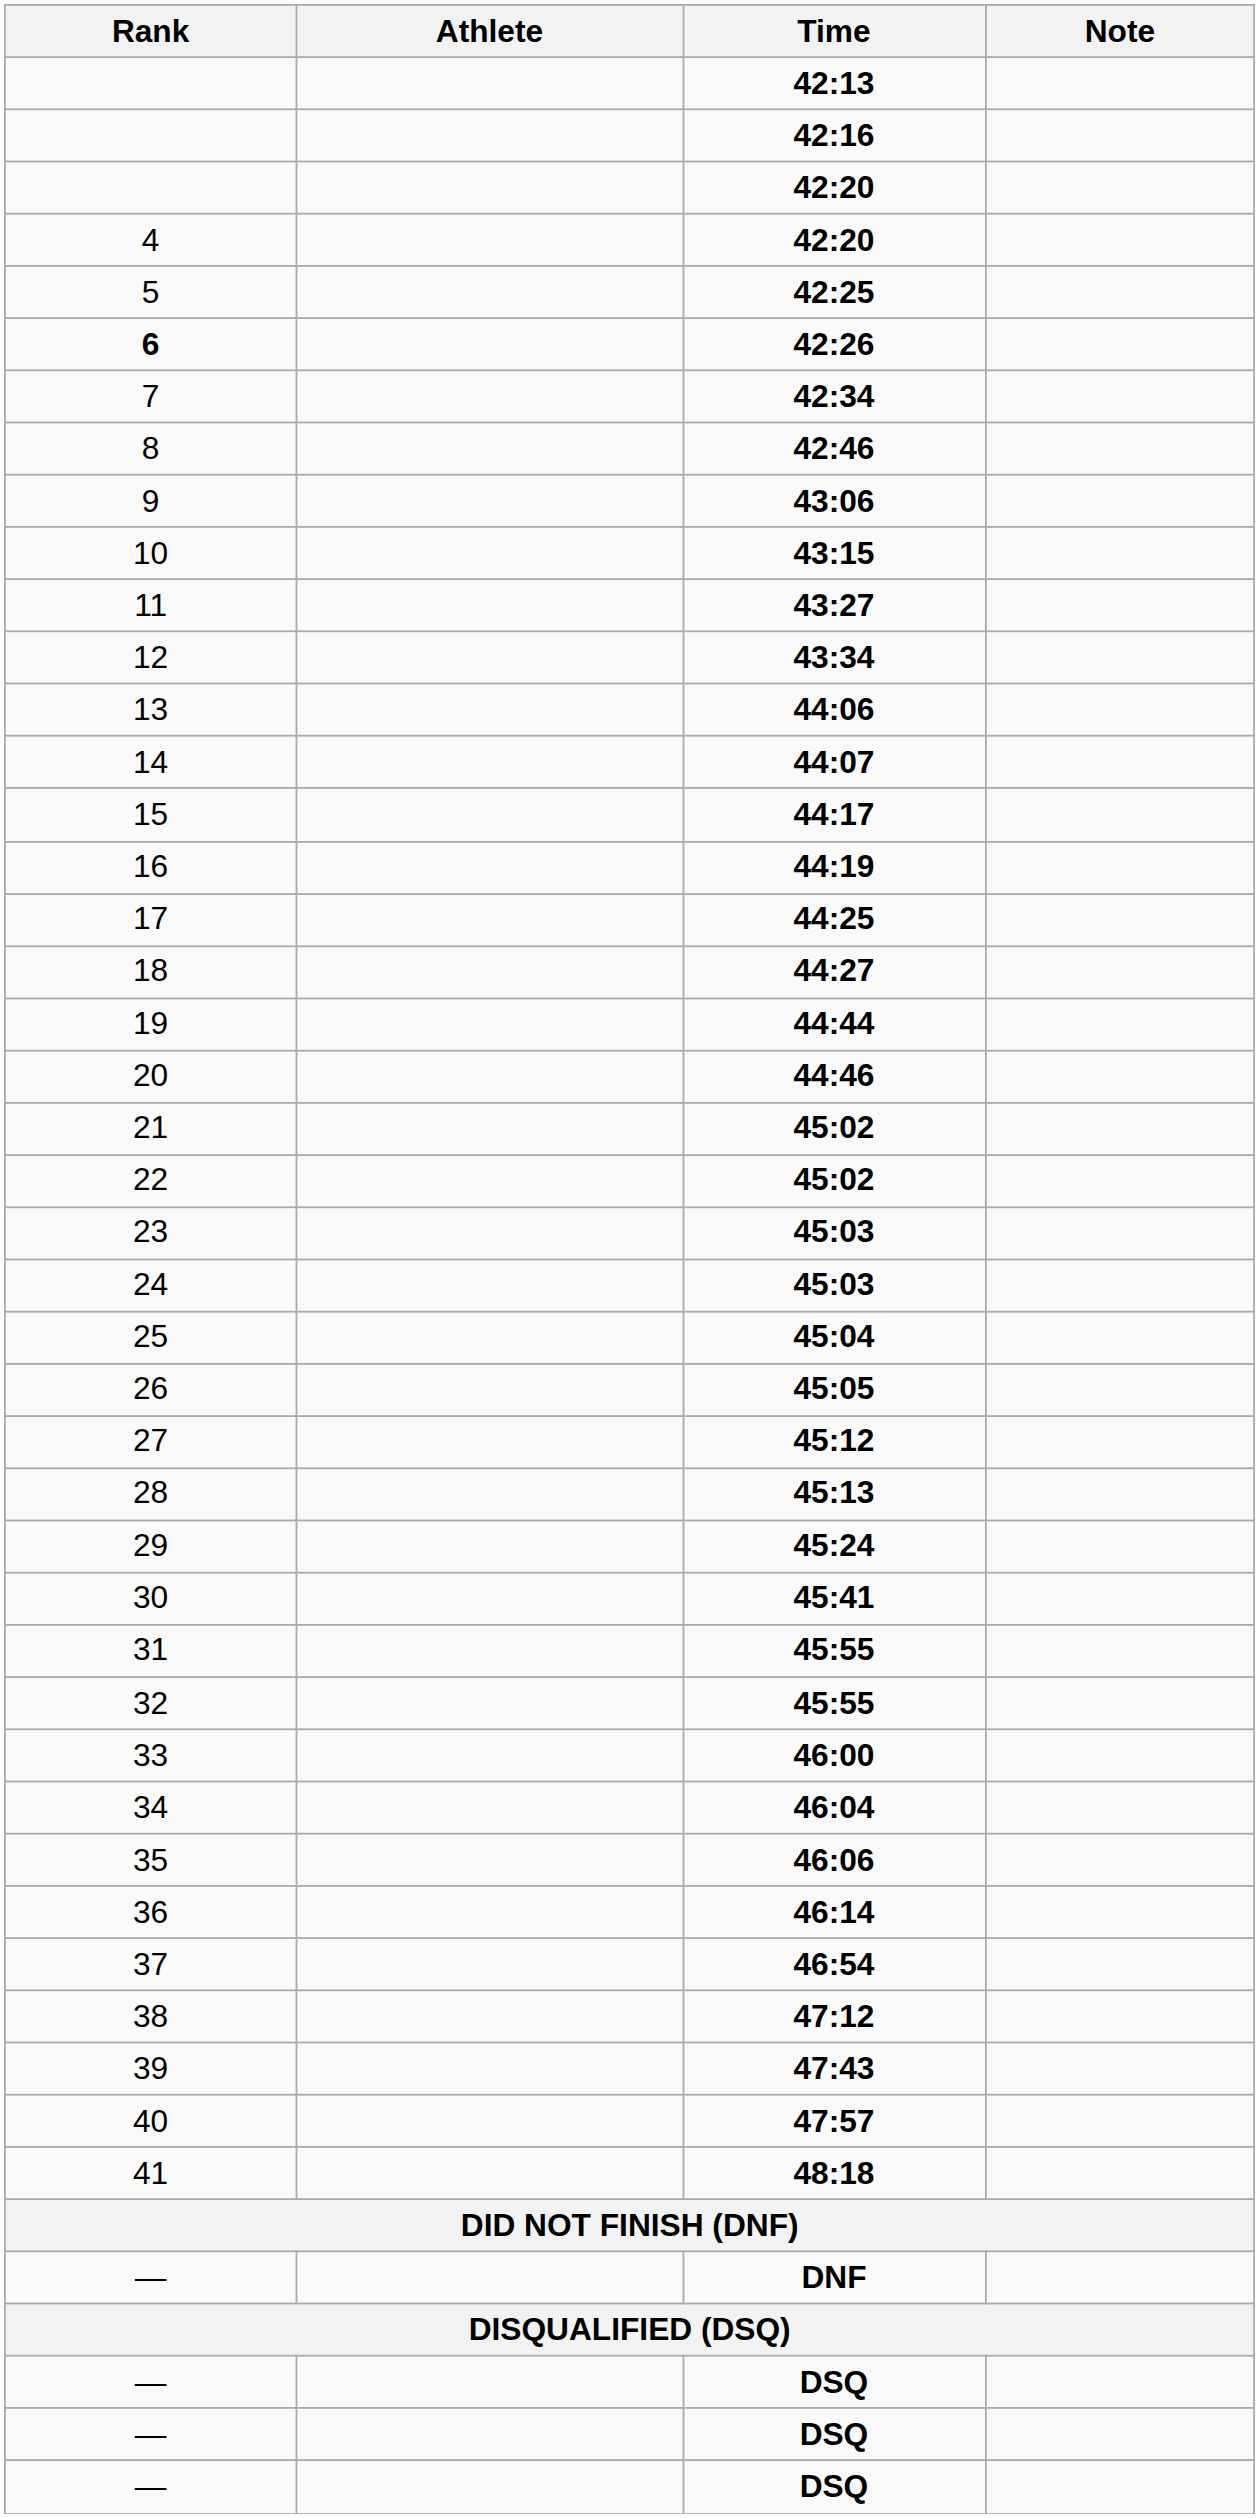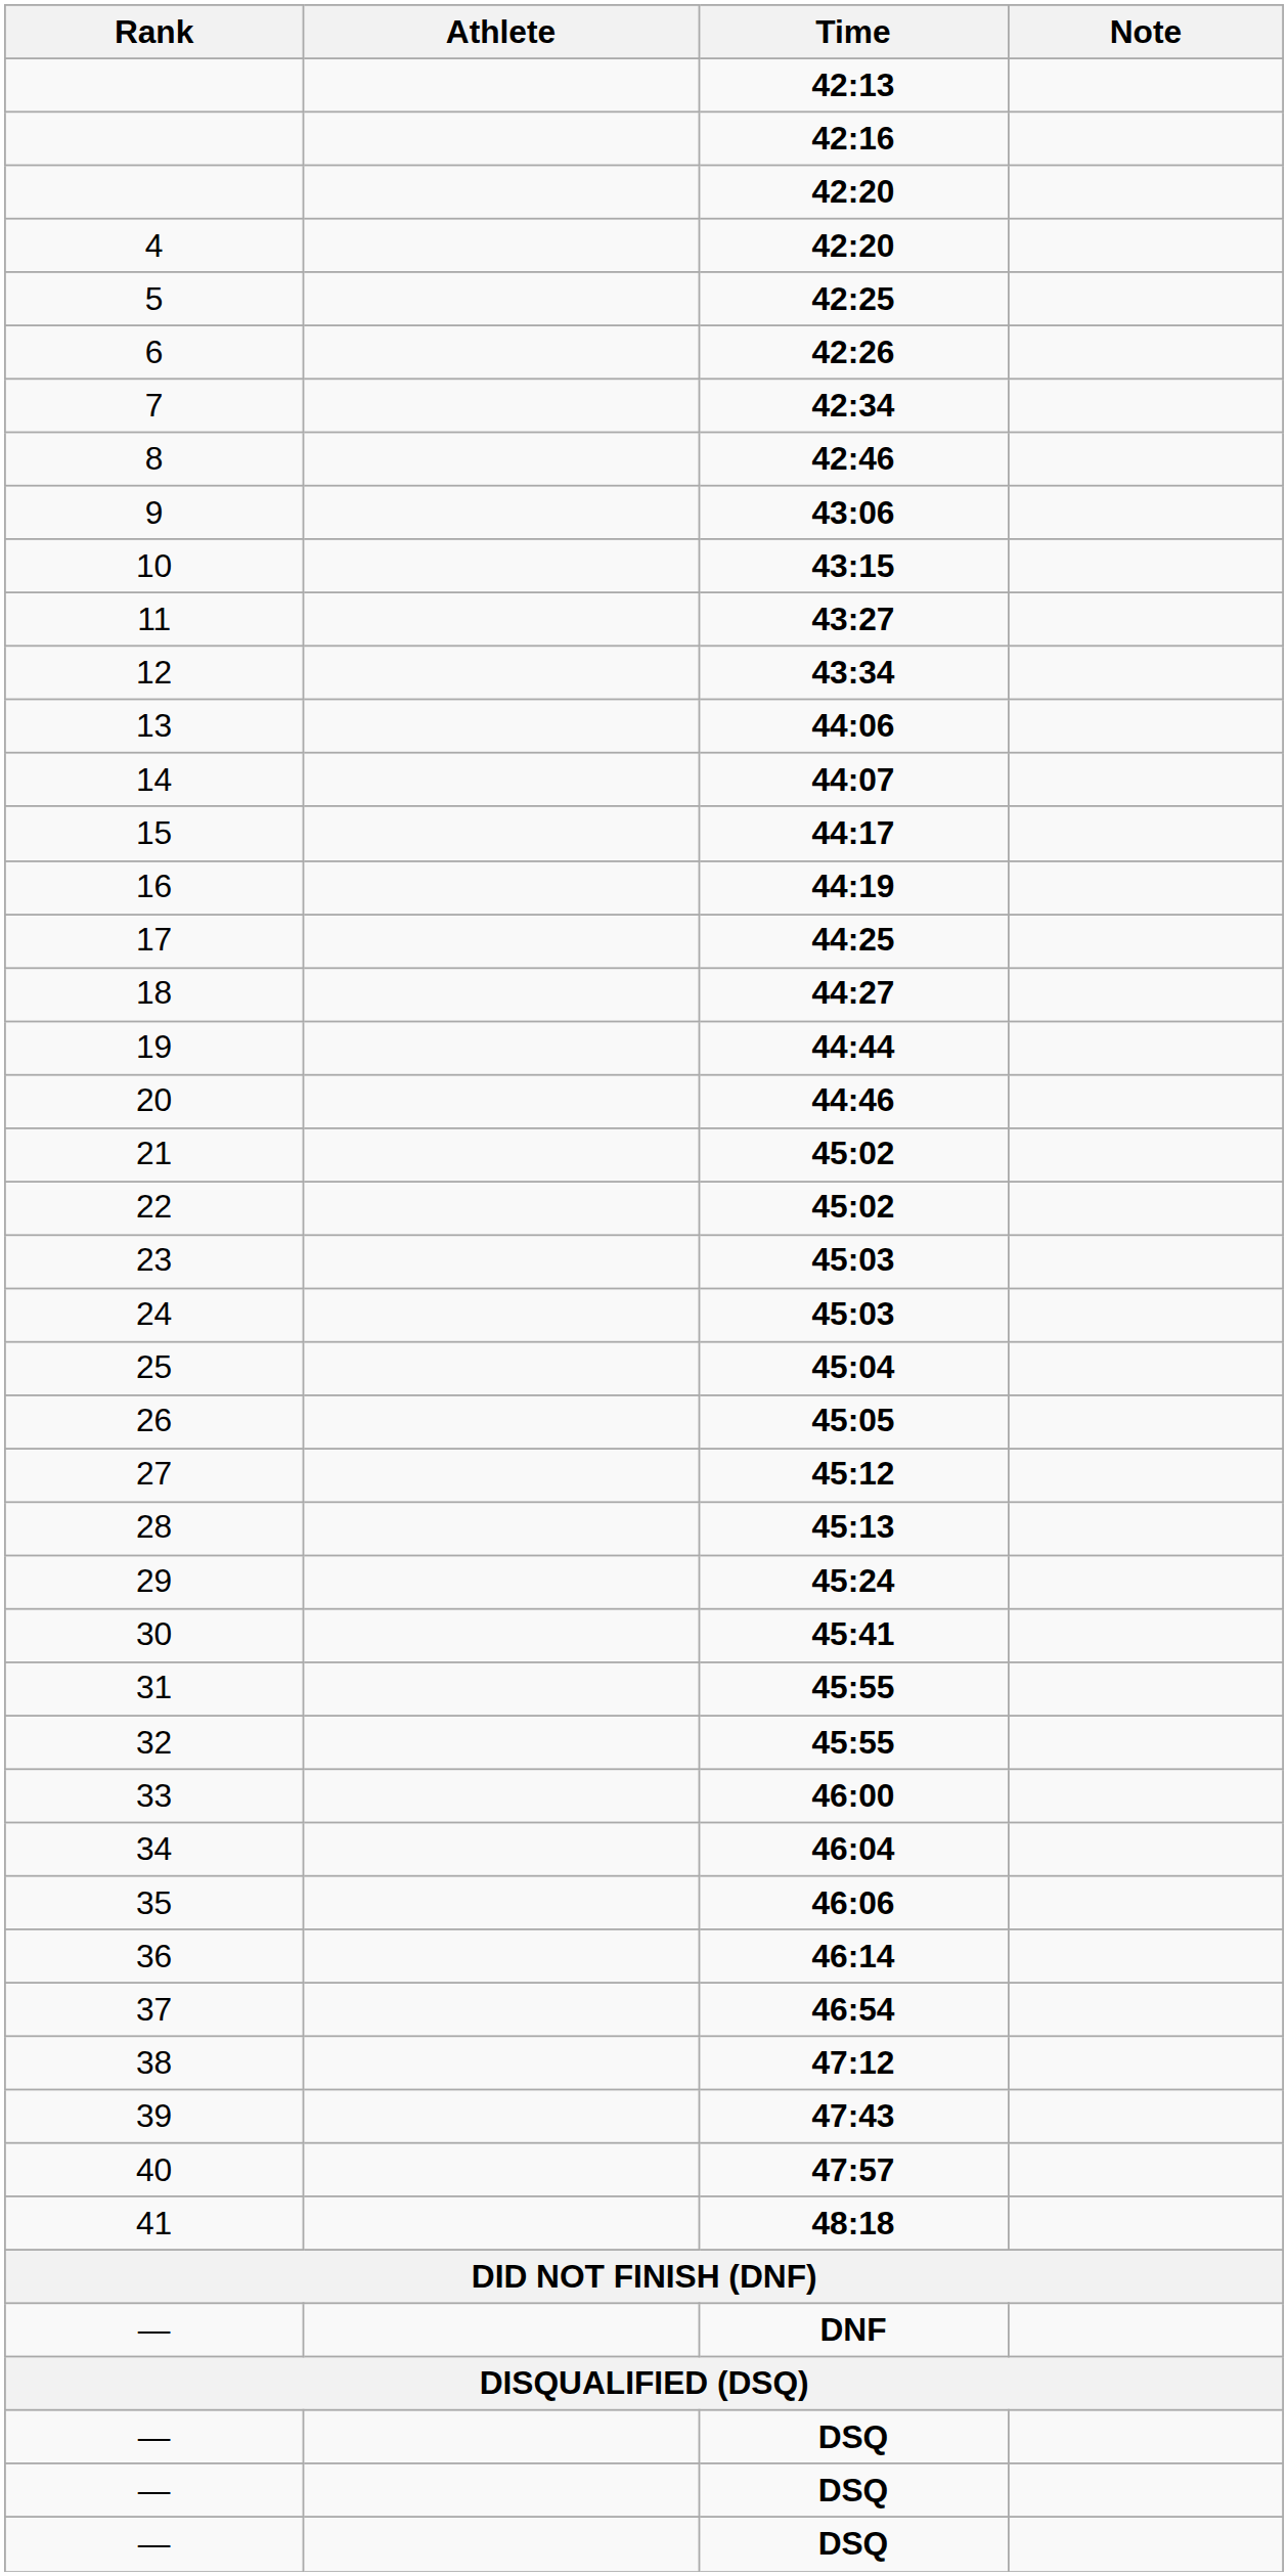6 | Rank: bold -> normal
